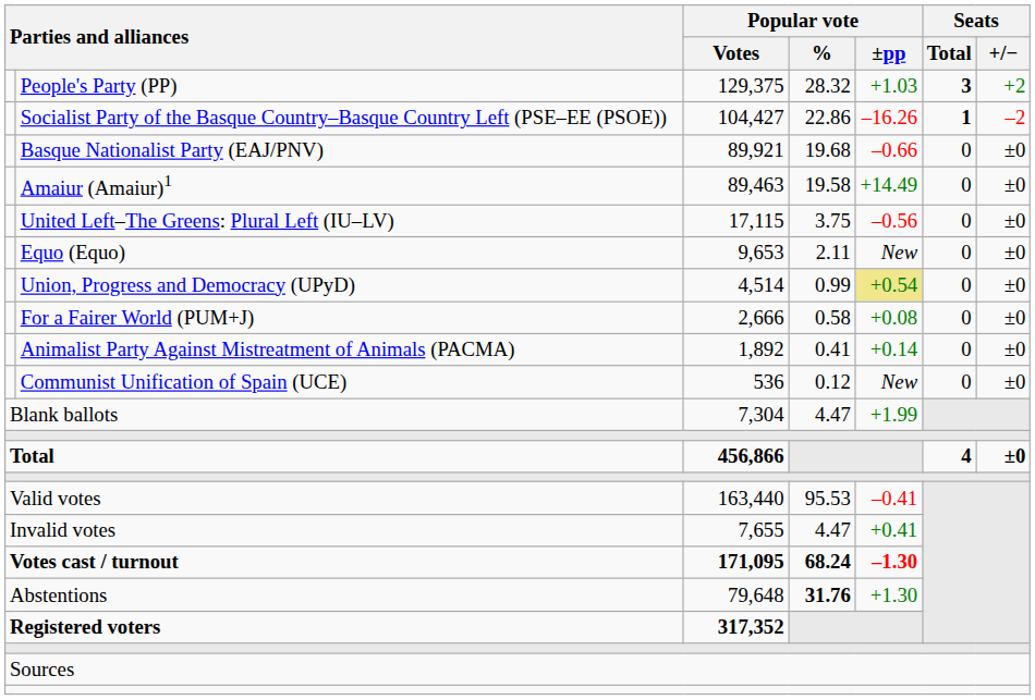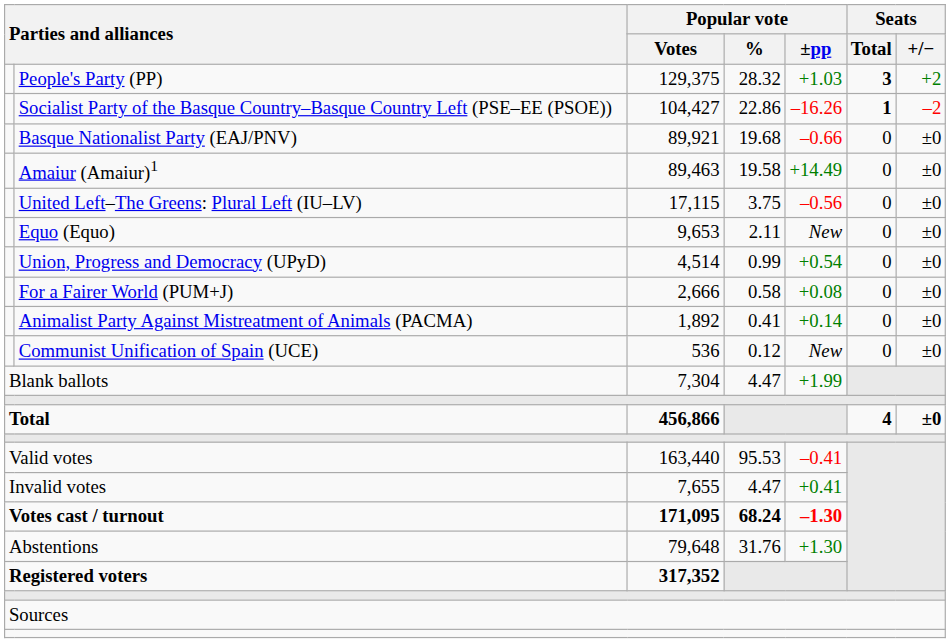Union, Progress and Democracy (UPyD) | Popular vote / ±pp: khaki background -> no background
Abstentions | Popular vote / %: bold -> normal
